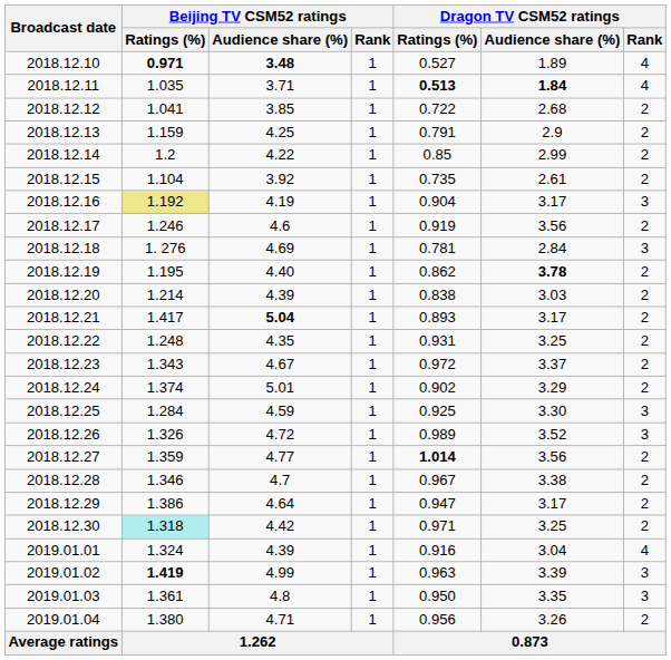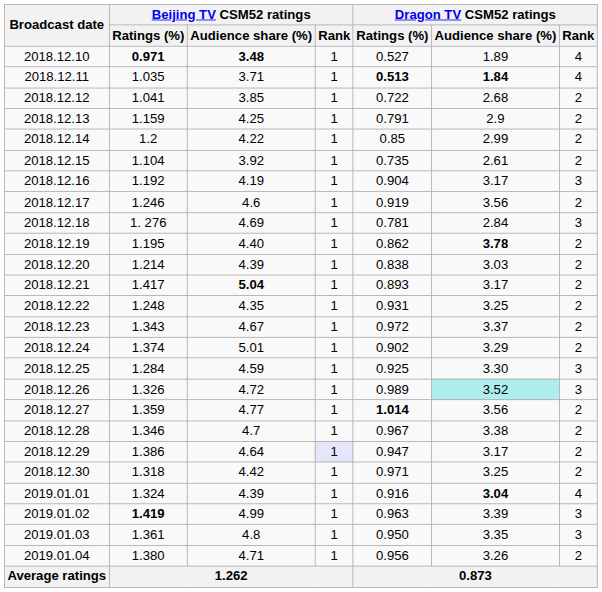2018.12.16 | Beijing TV CSM52 ratings / Ratings (%): khaki background -> no background
2018.12.26 | Dragon TV CSM52 ratings / Audience share (%): no background -> paleturquoise background
2018.12.29 | Beijing TV CSM52 ratings / Rank: no background -> lavender background
2018.12.30 | Beijing TV CSM52 ratings / Ratings (%): paleturquoise background -> no background
2019.01.01 | Dragon TV CSM52 ratings / Audience share (%): normal -> bold
